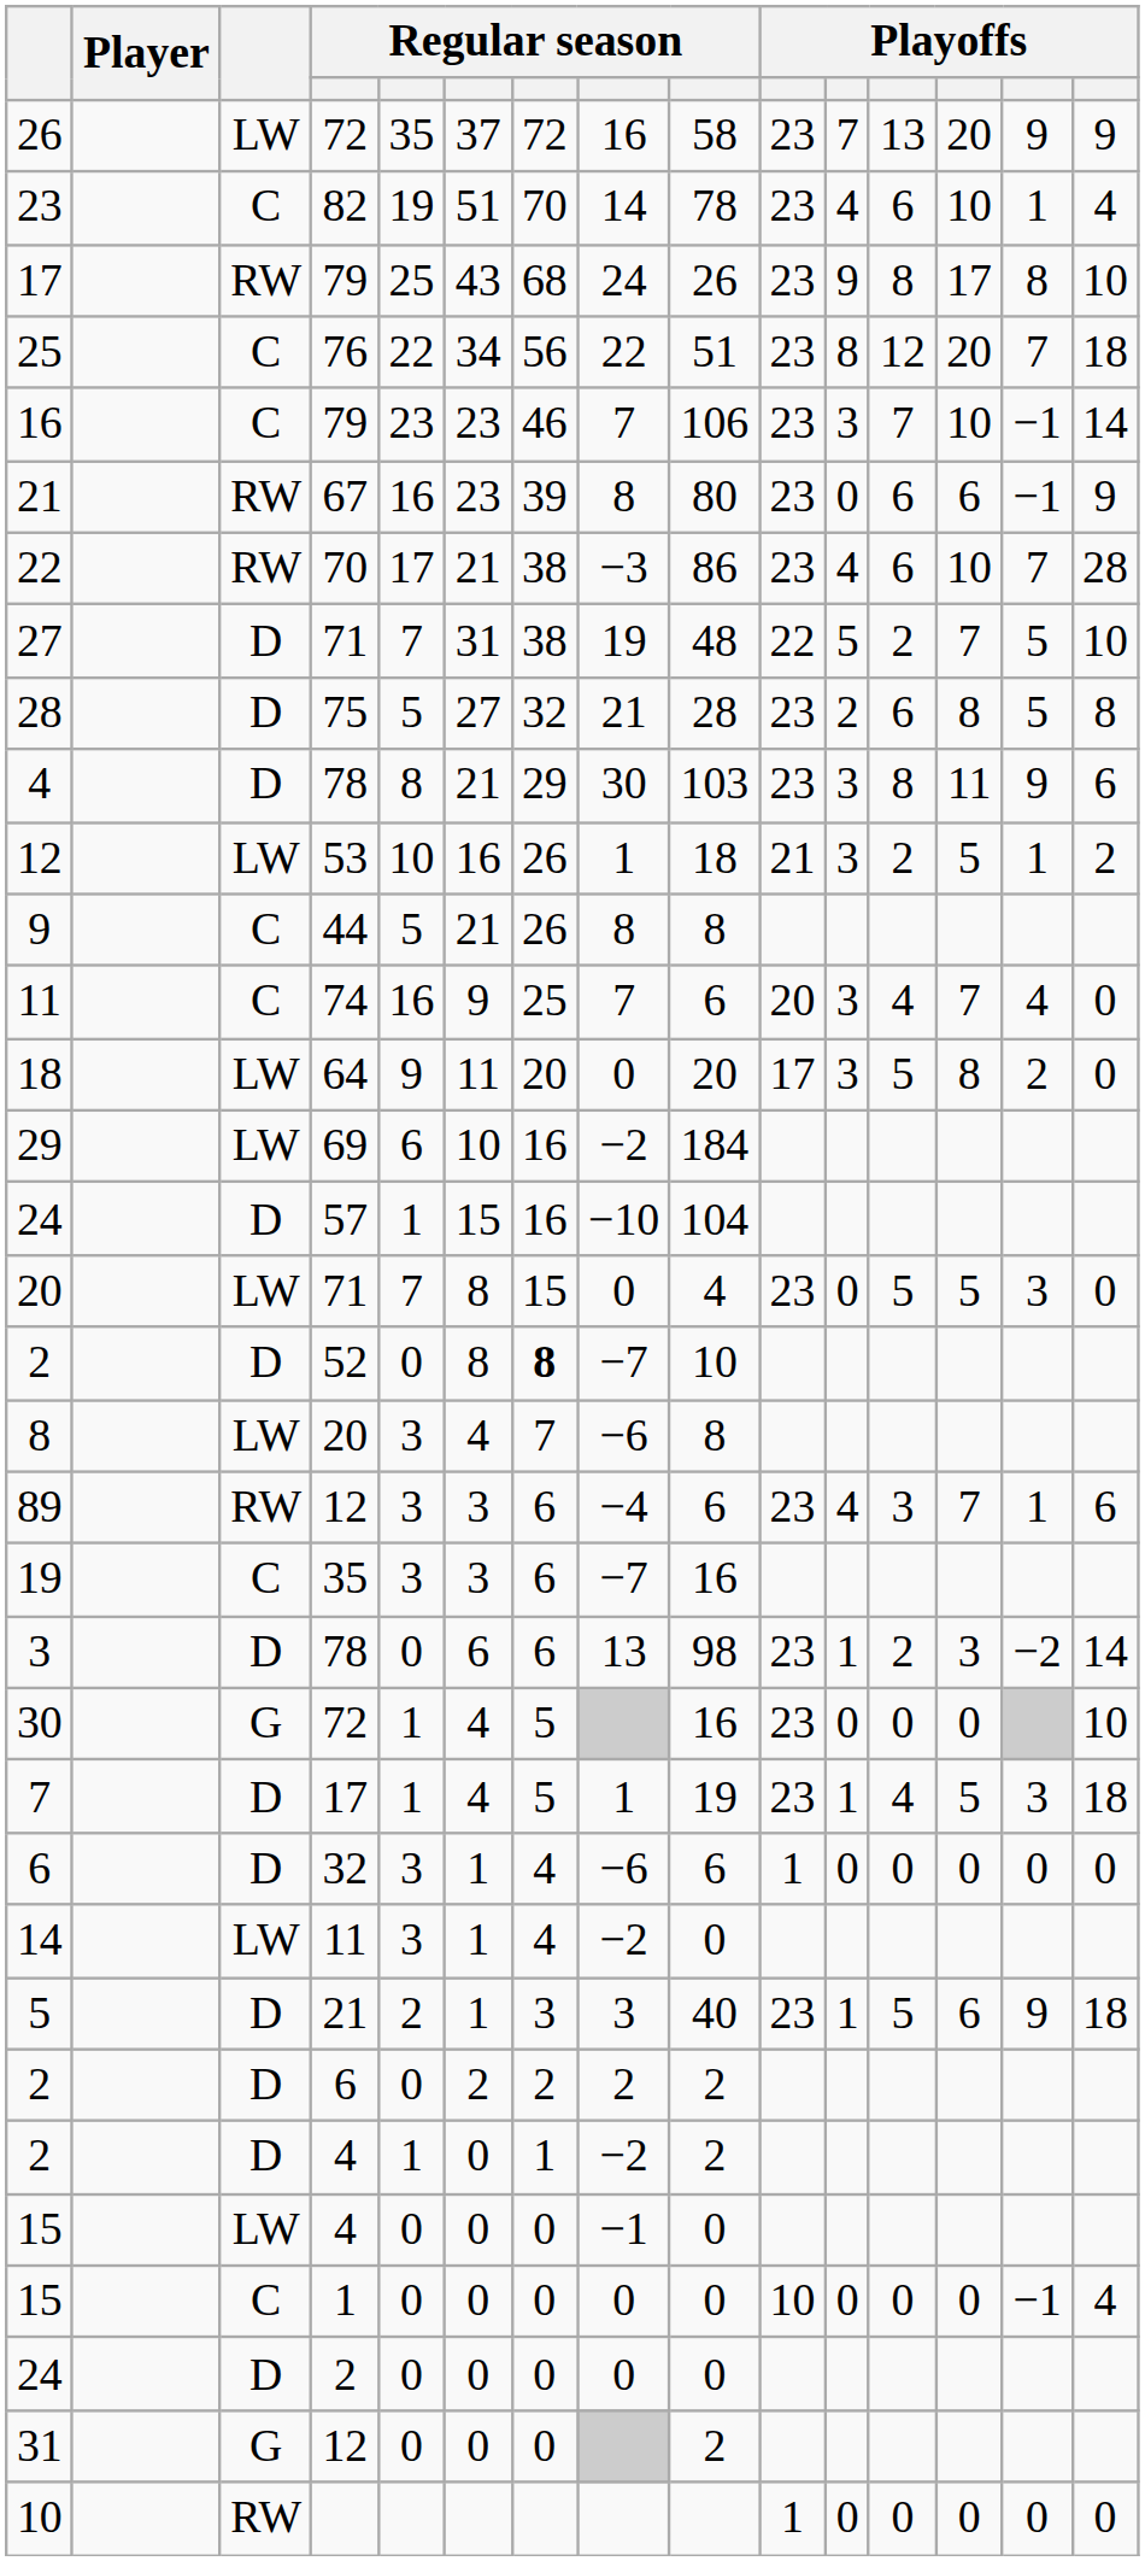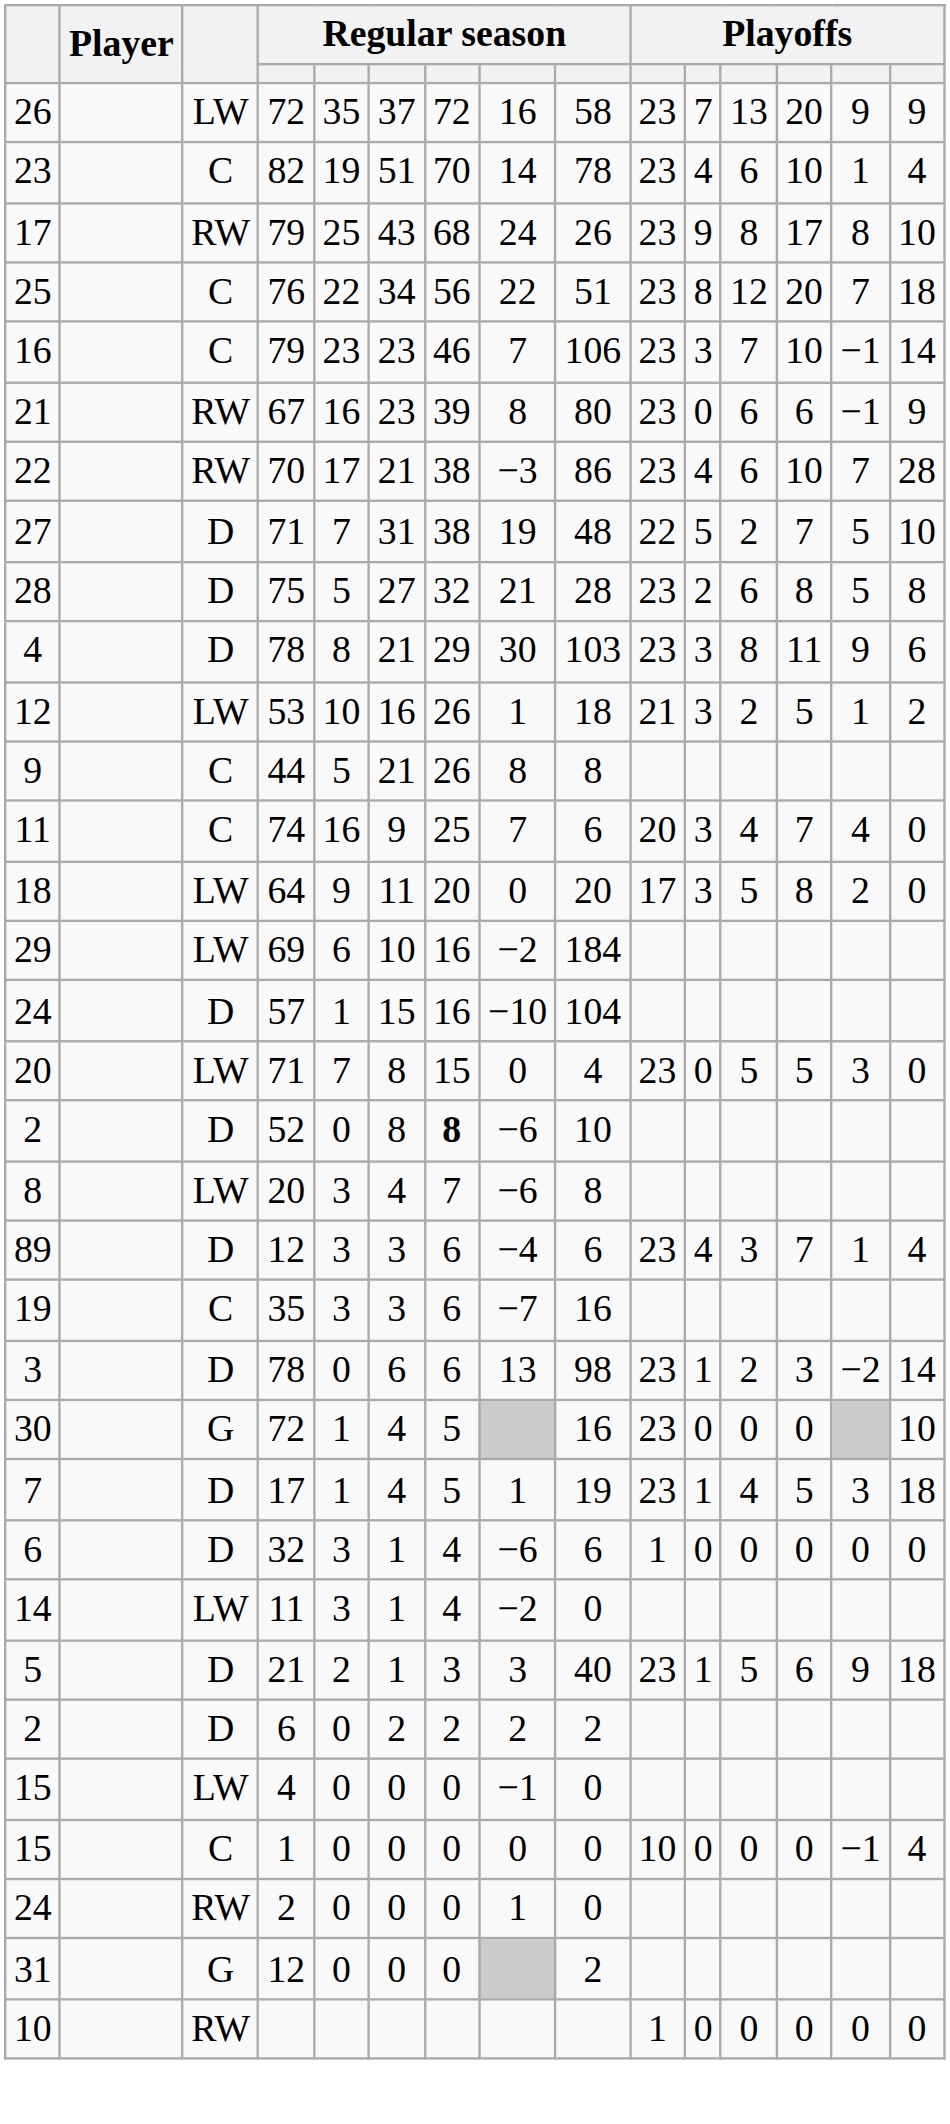2 / 52 | column 8: −7 -> −6
89 | column 3: RW -> D
89 | column 15: 6 -> 4
- row: 2 | D | 4 | 1 | 0 | 1 | −2 | 2
24 / 2 | column 3: D -> RW
24 / 2 | column 8: 0 -> 1
